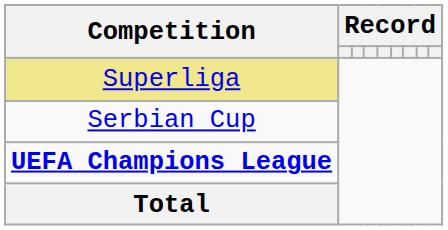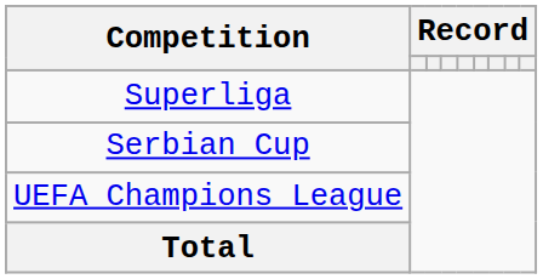Superliga | Competition: khaki background -> no background
UEFA Champions League | Competition: bold -> normal
